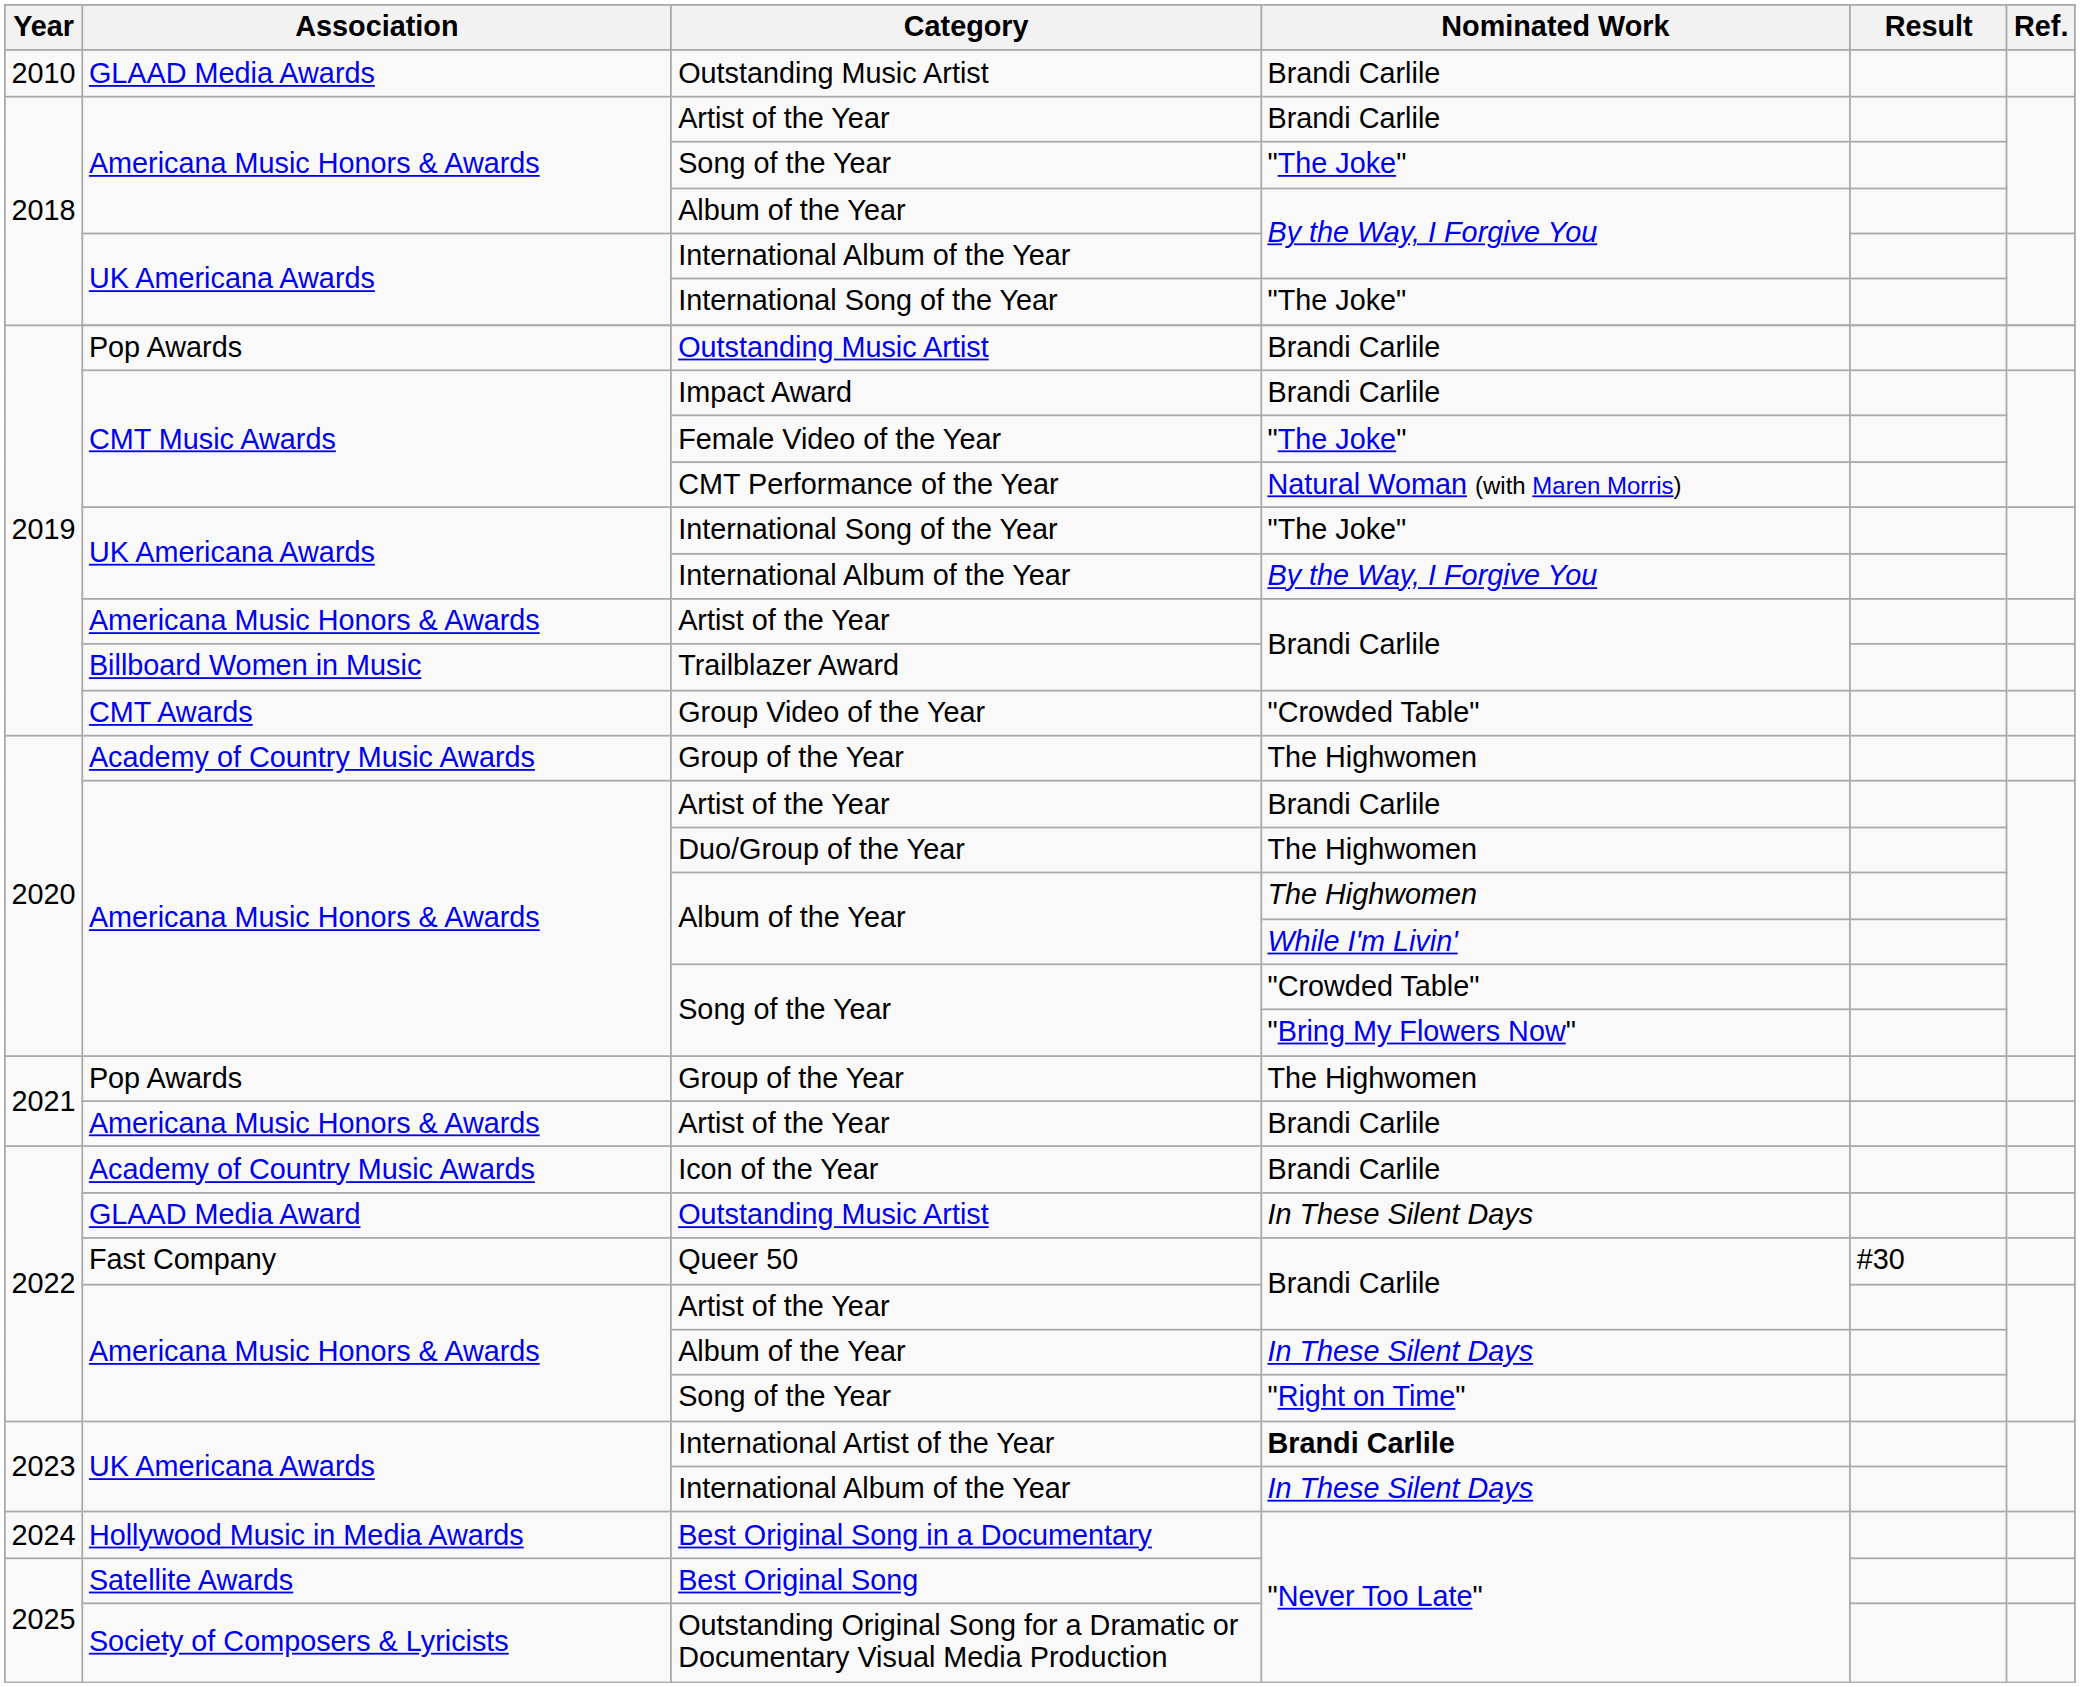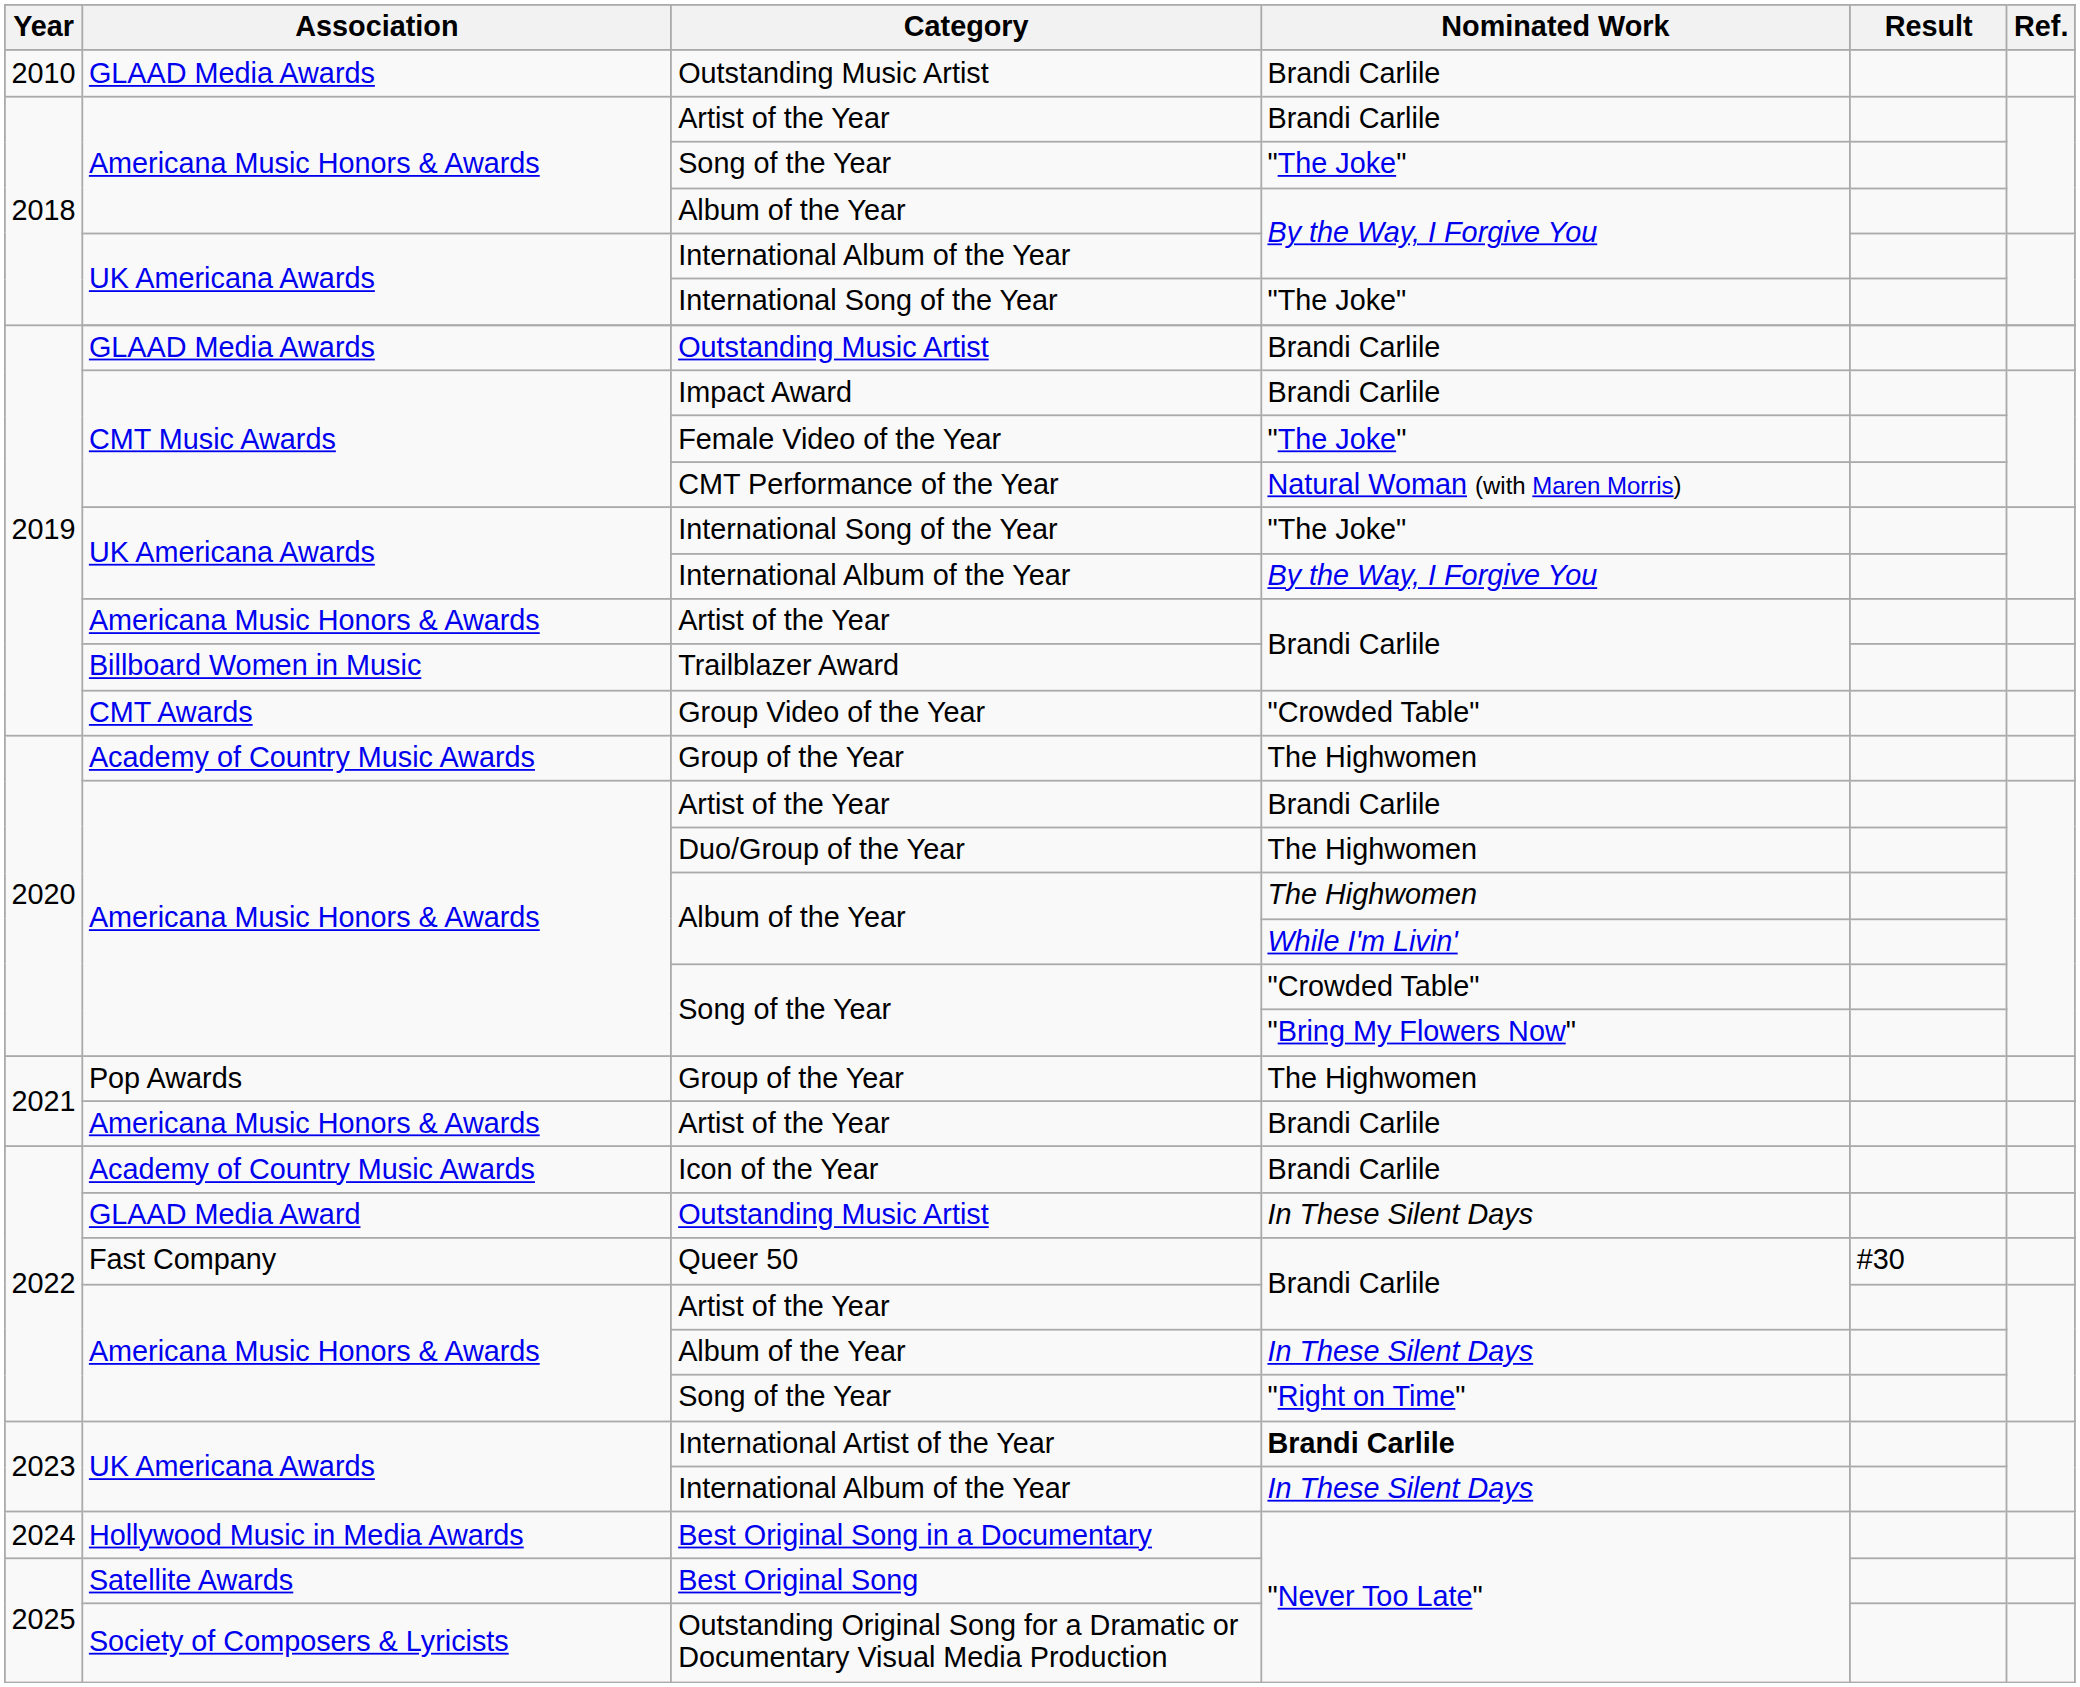2019 / Outstanding Music Artist | Association: Pop Awards -> GLAAD Media Awards
